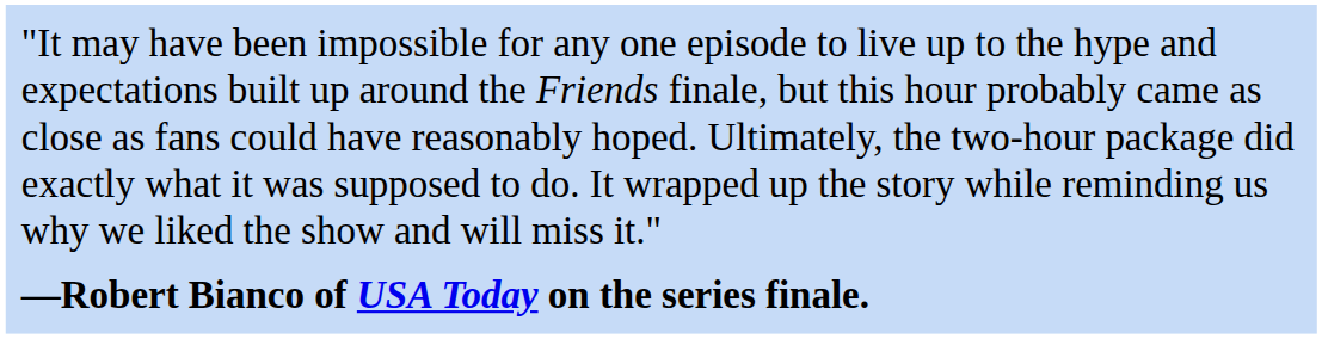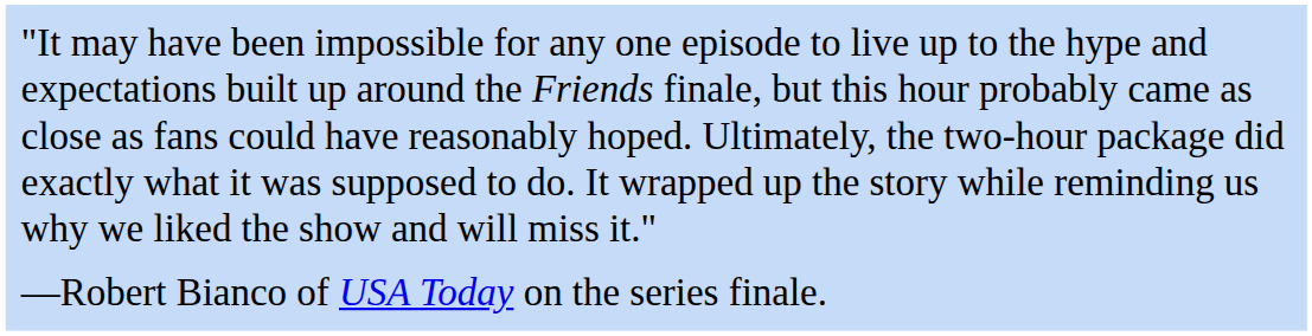row 2 | column 1: bold -> normal
